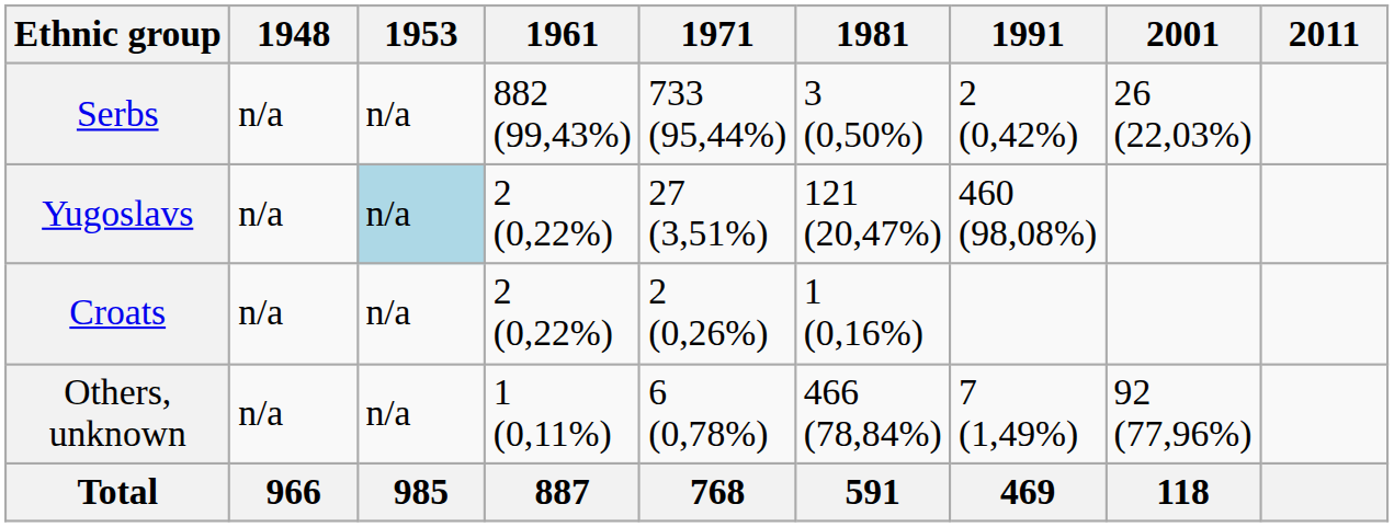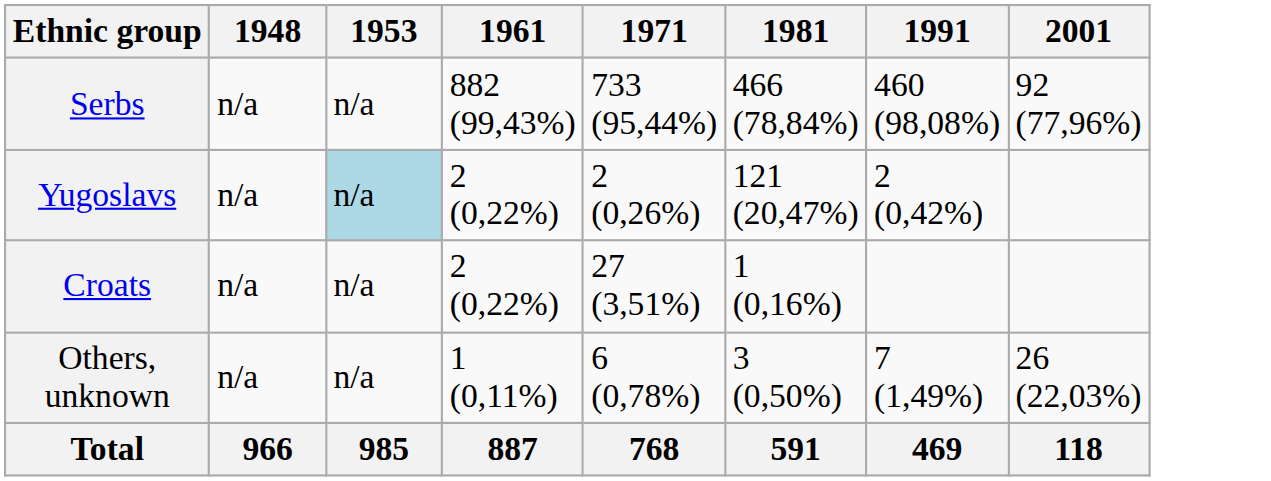- column: 2011
Serbs | 1981: 3 (0,50%) -> 466 (78,84%)
Serbs | 1991: 2 (0,42%) -> 460 (98,08%)
Serbs | 2001: 26 (22,03%) -> 92 (77,96%)
Yugoslavs | 1971: 27 (3,51%) -> 2 (0,26%)
Yugoslavs | 1991: 460 (98,08%) -> 2 (0,42%)
Croats | 1971: 2 (0,26%) -> 27 (3,51%)
Others, unknown | 1981: 466 (78,84%) -> 3 (0,50%)
Others, unknown | 2001: 92 (77,96%) -> 26 (22,03%)
